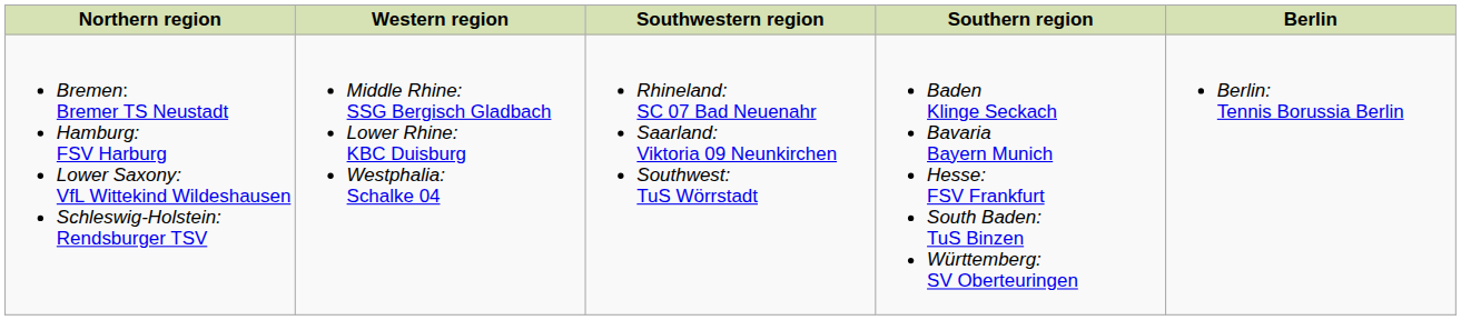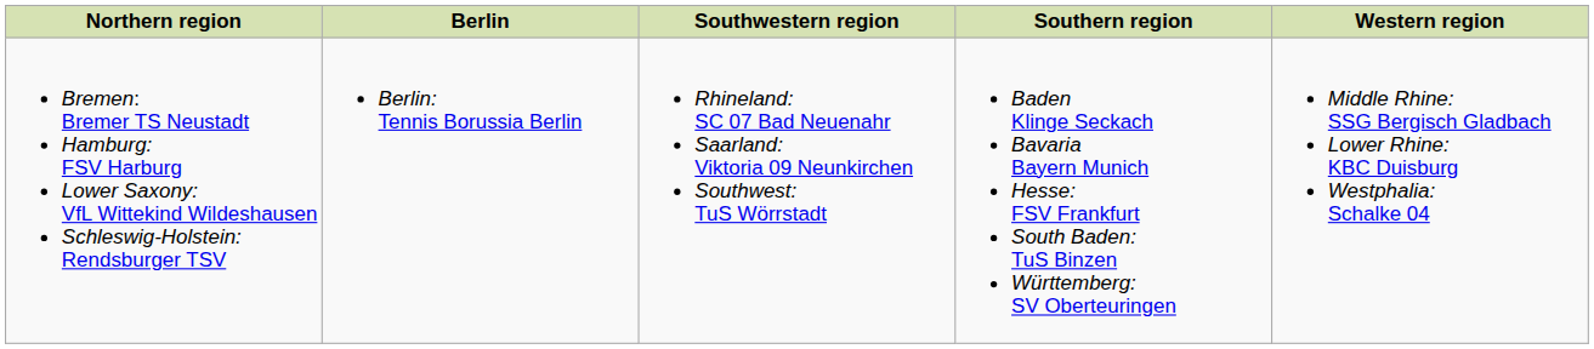columns swapped: Western region <-> Berlin
